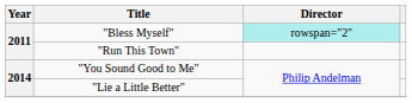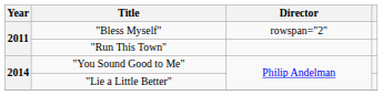"Bless Myself" | Director: paleturquoise background -> no background
